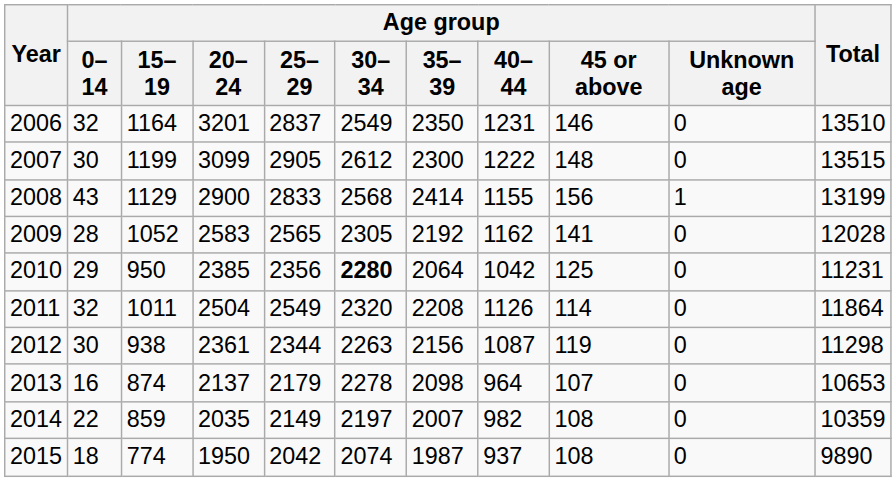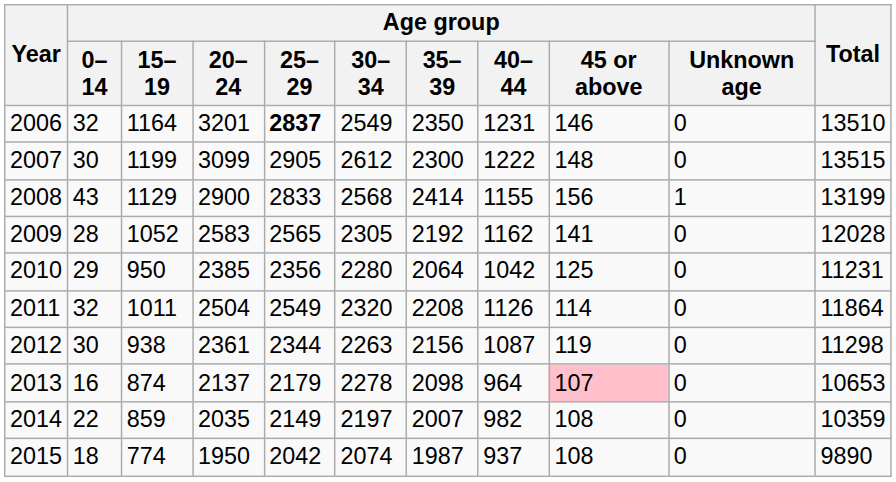2006 | Age group / 25–29: normal -> bold
2010 | Age group / 30–34: bold -> normal
2013 | Age group / 45 or above: no background -> pink background
